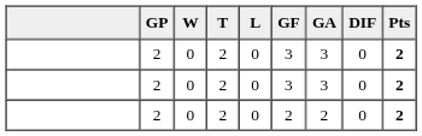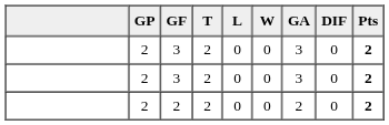columns swapped: W <-> GF
